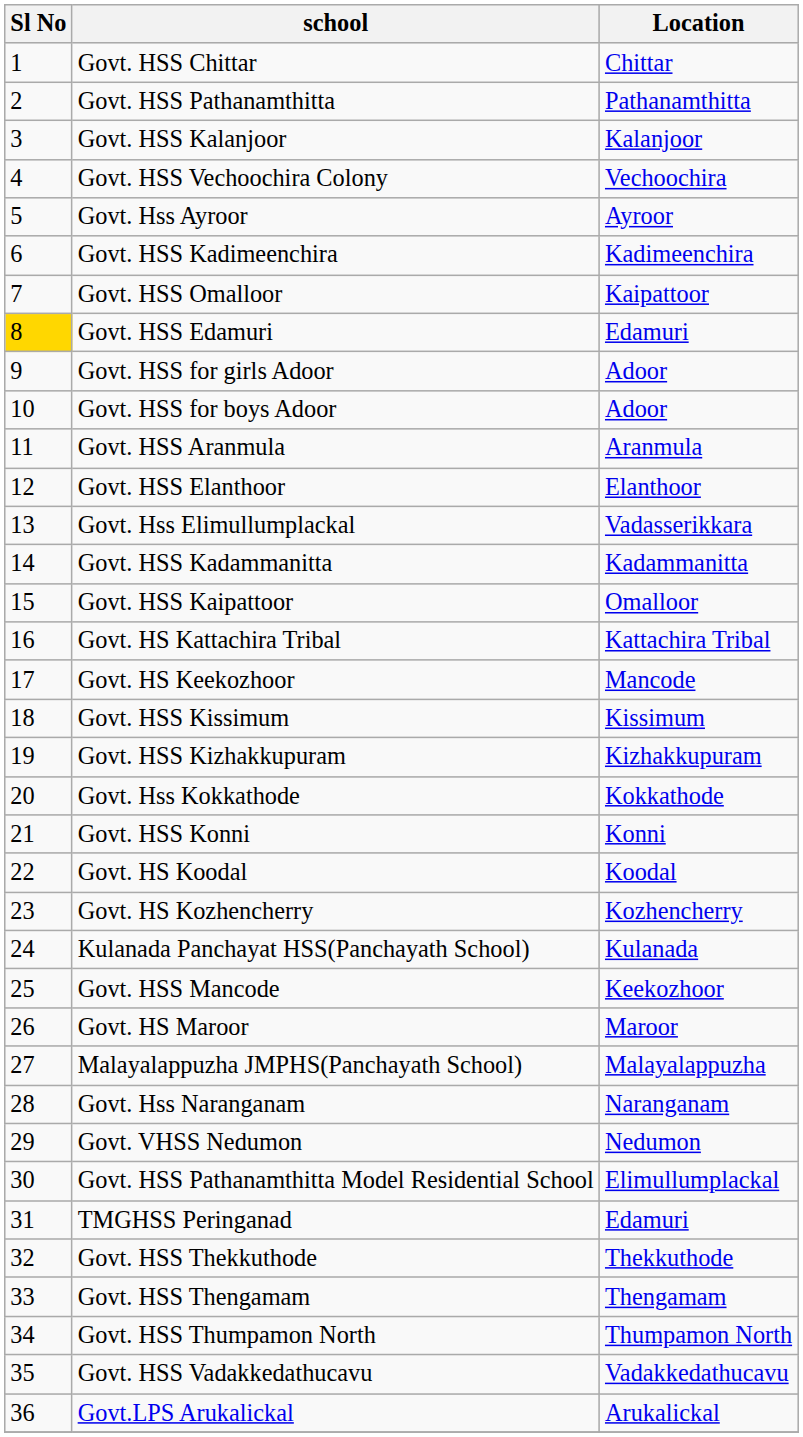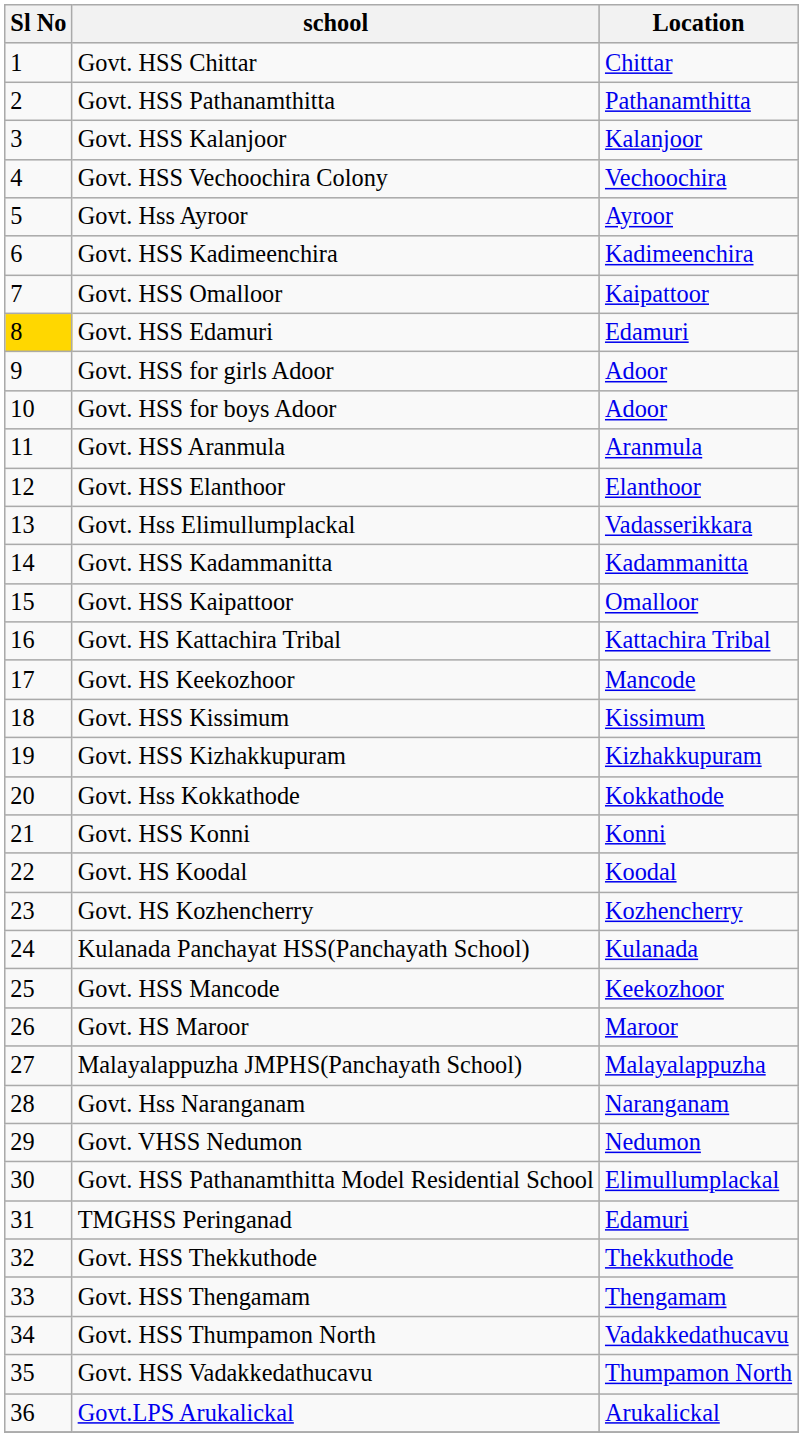Govt. HSS Thumpamon North | Location: Thumpamon North -> Vadakkedathucavu
Govt. HSS Vadakkedathucavu | Location: Vadakkedathucavu -> Thumpamon North
